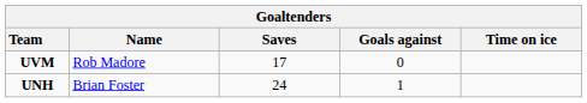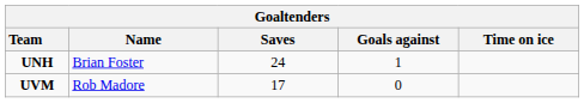rows swapped: UNH <-> UVM
